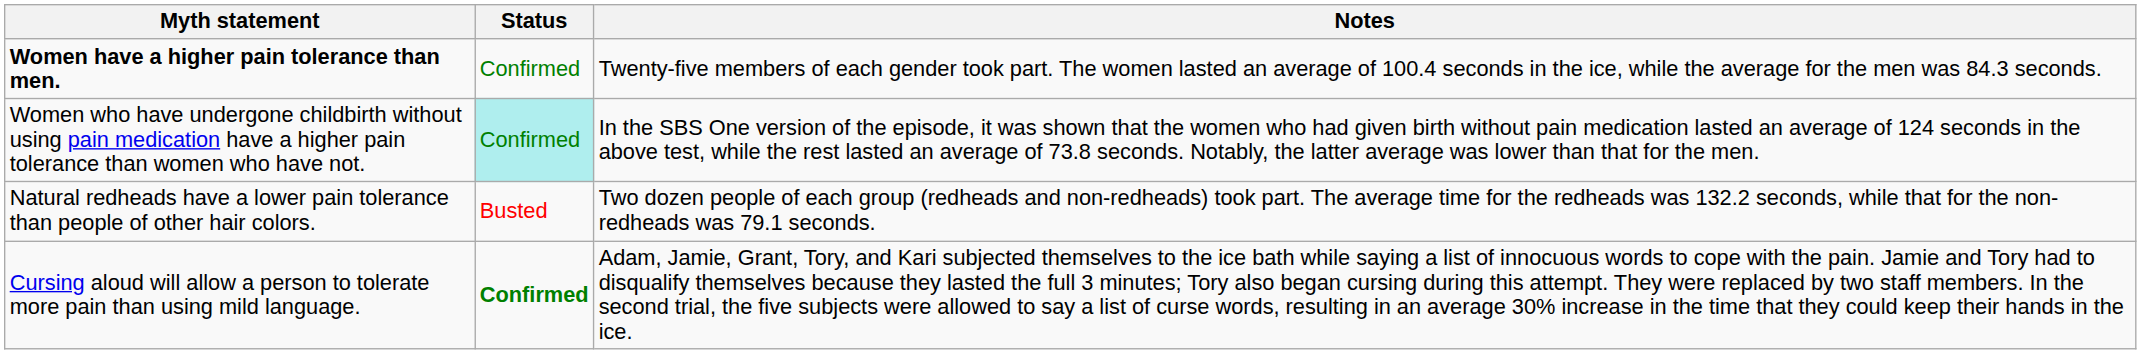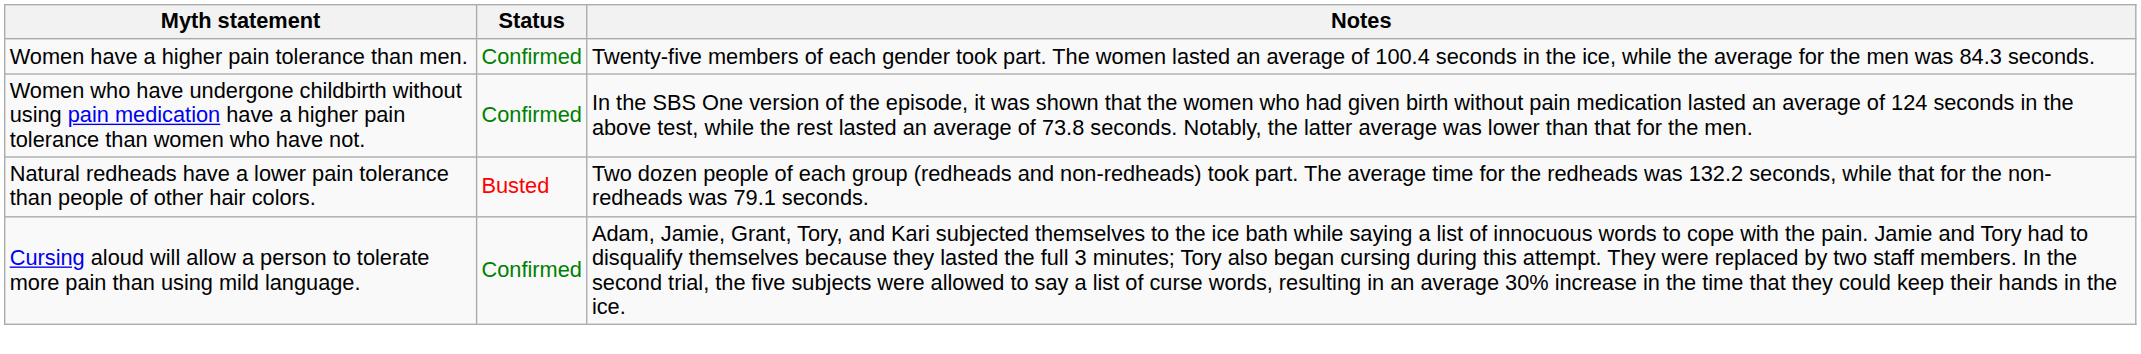row 2 | Myth statement: bold -> normal
row 3 | Status: paleturquoise background -> no background
row 5 | Status: bold -> normal
